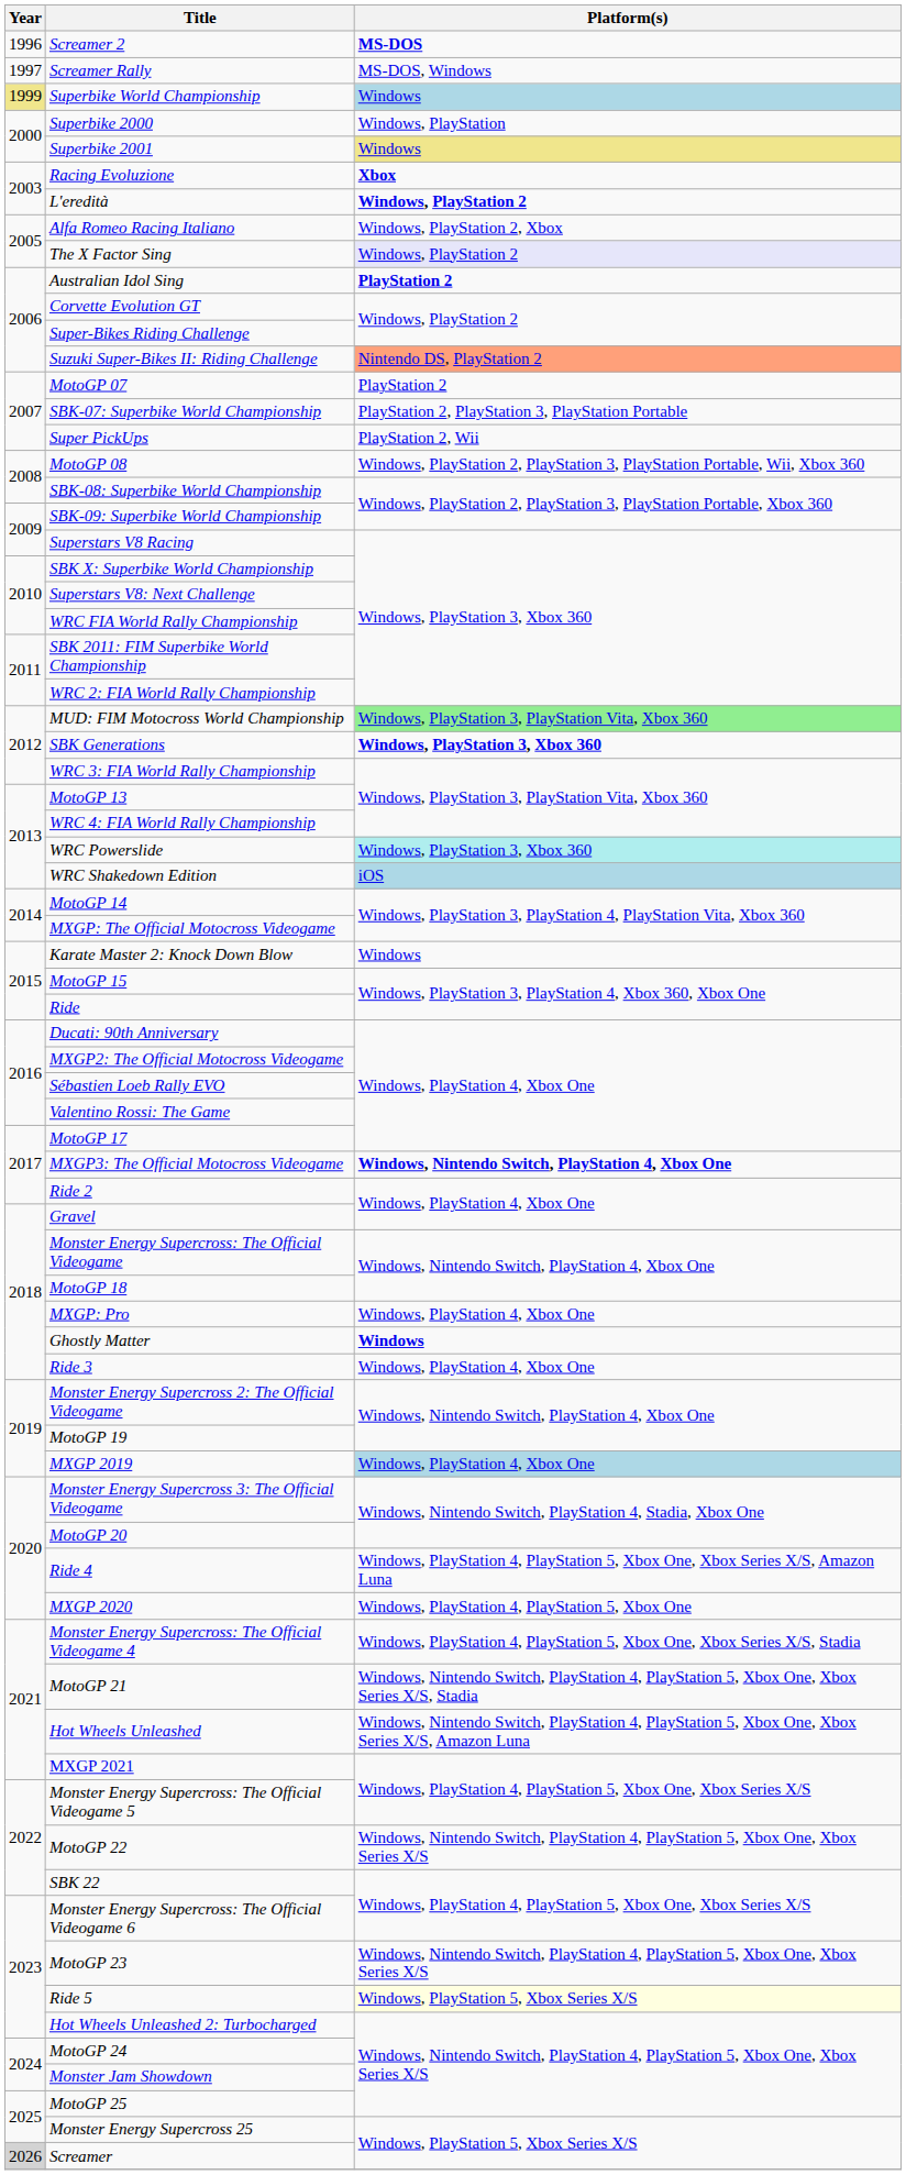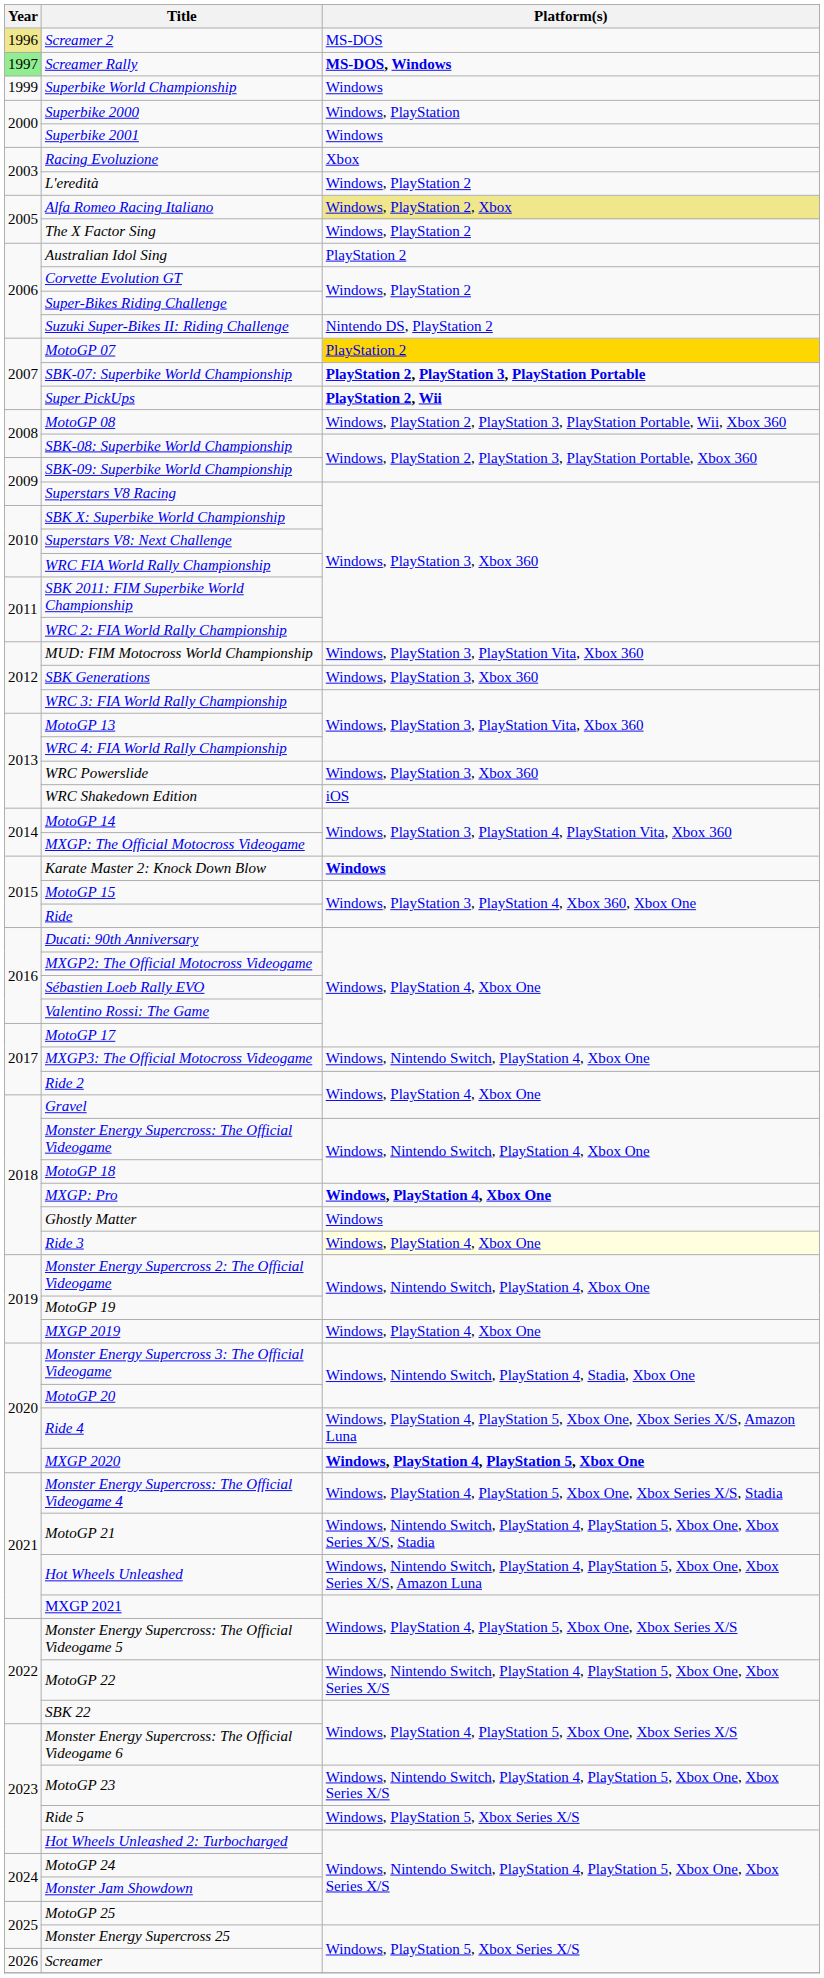Screamer 2 | Year: no background -> khaki background
Screamer 2 | Platform(s): bold -> normal
Screamer Rally | Year: no background -> lightgreen background
Screamer Rally | Platform(s): normal -> bold
Superbike World Championship | Year: khaki background -> no background
Superbike World Championship | Platform(s): lightblue background -> no background
Superbike 2001 | Platform(s): khaki background -> no background
Racing Evoluzione | Platform(s): bold -> normal
L'eredità | Platform(s): bold -> normal
Alfa Romeo Racing Italiano | Platform(s): no background -> khaki background
The X Factor Sing | Platform(s): lavender background -> no background
Australian Idol Sing | Platform(s): bold -> normal
Suzuki Super-Bikes II: Riding Challenge | Platform(s): lightsalmon background -> no background
MotoGP 07 | Platform(s): no background -> gold background
SBK-07: Superbike World Championship | Platform(s): normal -> bold
Super PickUps | Platform(s): normal -> bold
MUD: FIM Motocross World Championship | Platform(s): lightgreen background -> no background
SBK Generations | Platform(s): bold -> normal
WRC Powerslide | Platform(s): paleturquoise background -> no background
WRC Shakedown Edition | Platform(s): lightblue background -> no background
Karate Master 2: Knock Down Blow | Platform(s): normal -> bold
MXGP3: The Official Motocross Videogame | Platform(s): bold -> normal
MXGP: Pro | Platform(s): normal -> bold
Ghostly Matter | Platform(s): bold -> normal
Ride 3 | Platform(s): no background -> lightyellow background
MXGP 2019 | Platform(s): lightblue background -> no background
MXGP 2020 | Platform(s): normal -> bold
Ride 5 | Platform(s): lightyellow background -> no background
Screamer | Year: lightgrey background -> no background
